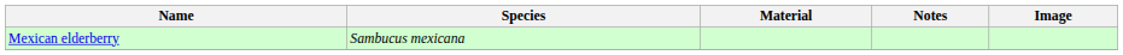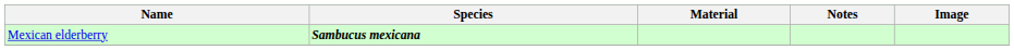Mexican elderberry | Species: normal -> bold
